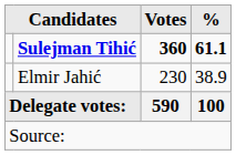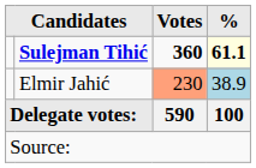Sulejman Tihić | %: no background -> lightyellow background
Elmir Jahić | Votes: no background -> lightsalmon background
Elmir Jahić | %: no background -> lightblue background
